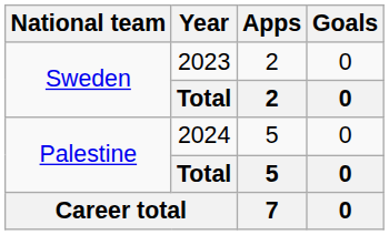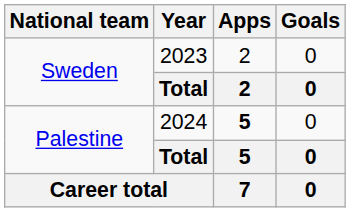Palestine / 2024 | Apps: normal -> bold
